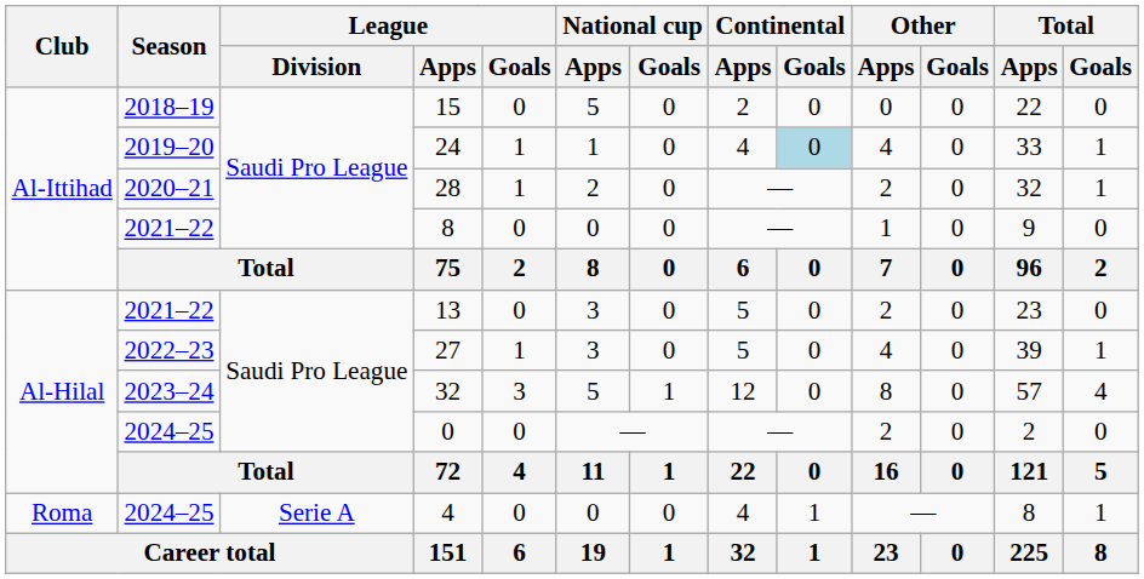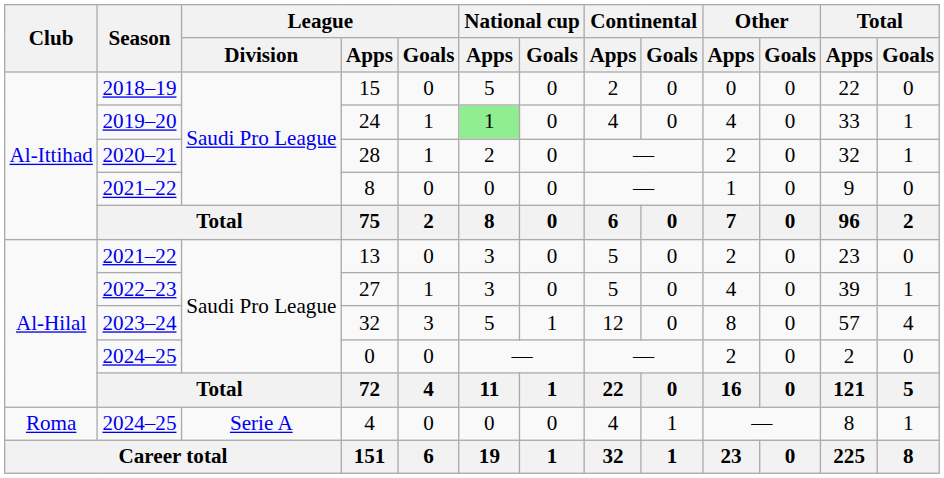24 | National cup / Apps: no background -> lightgreen background
24 | Continental / Goals: lightblue background -> no background
